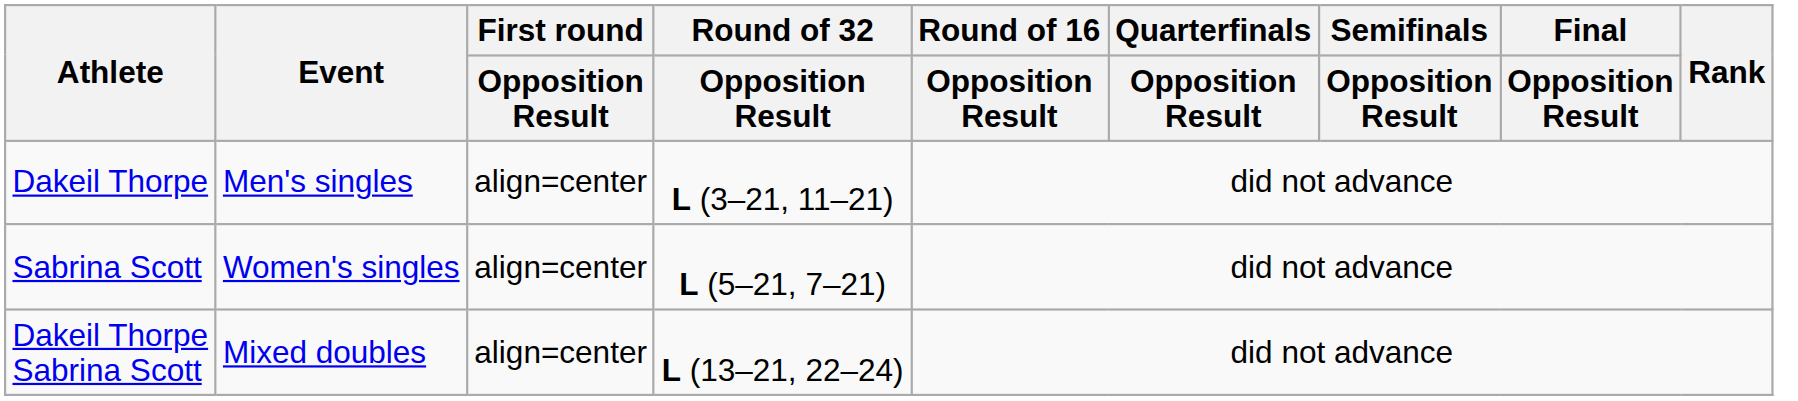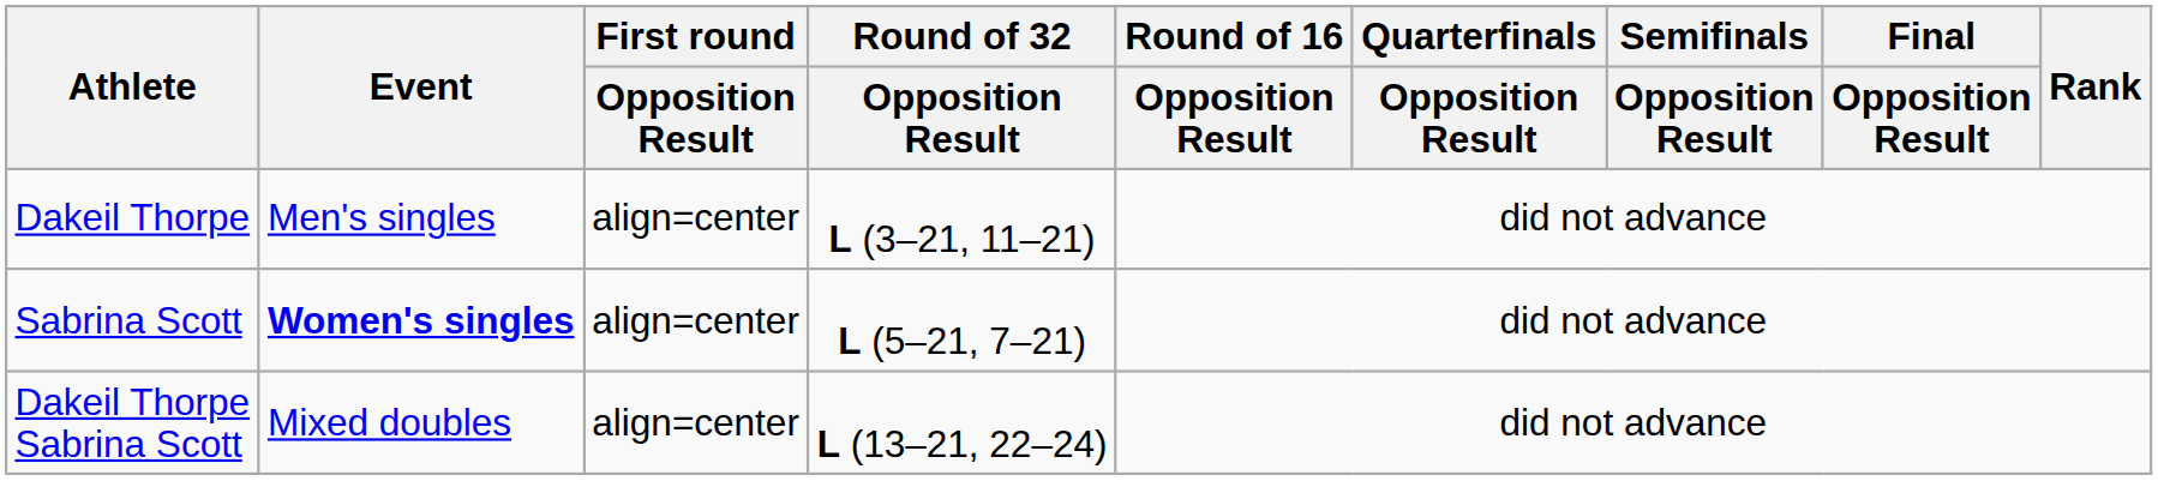Sabrina Scott | Event: normal -> bold
